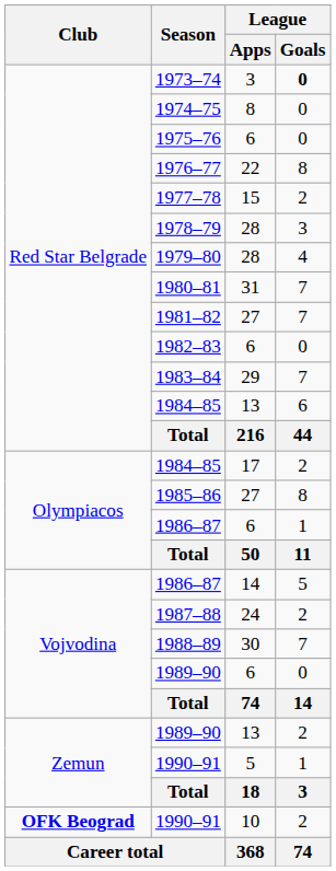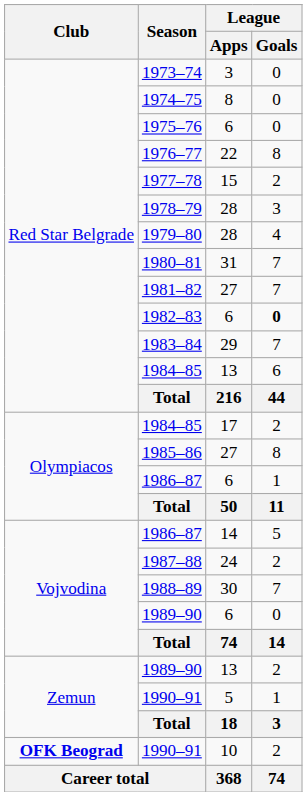1973–74 | League / Goals: bold -> normal
1982–83 | League / Goals: normal -> bold
